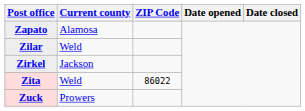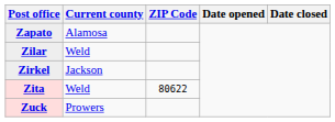Zita | ZIP Code: 86022 -> 80622
